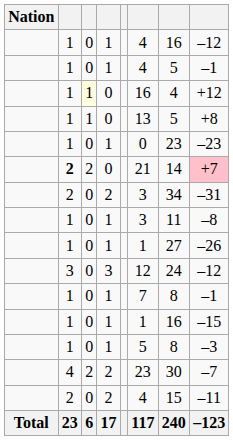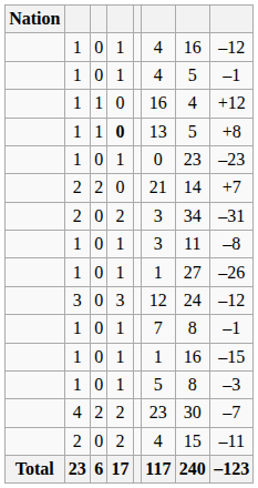row 4 | column 3: lightyellow background -> no background
row 5 | column 4: normal -> bold
row 7 | column 2: bold -> normal
row 7 | column 8: pink background -> no background
